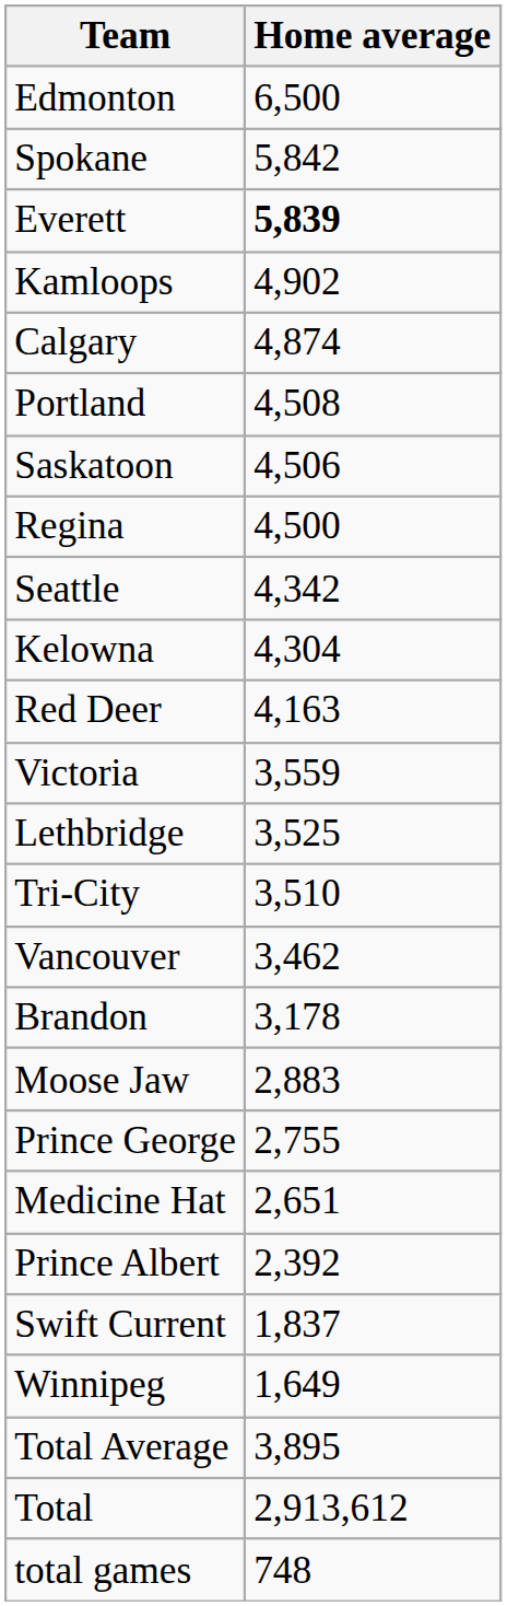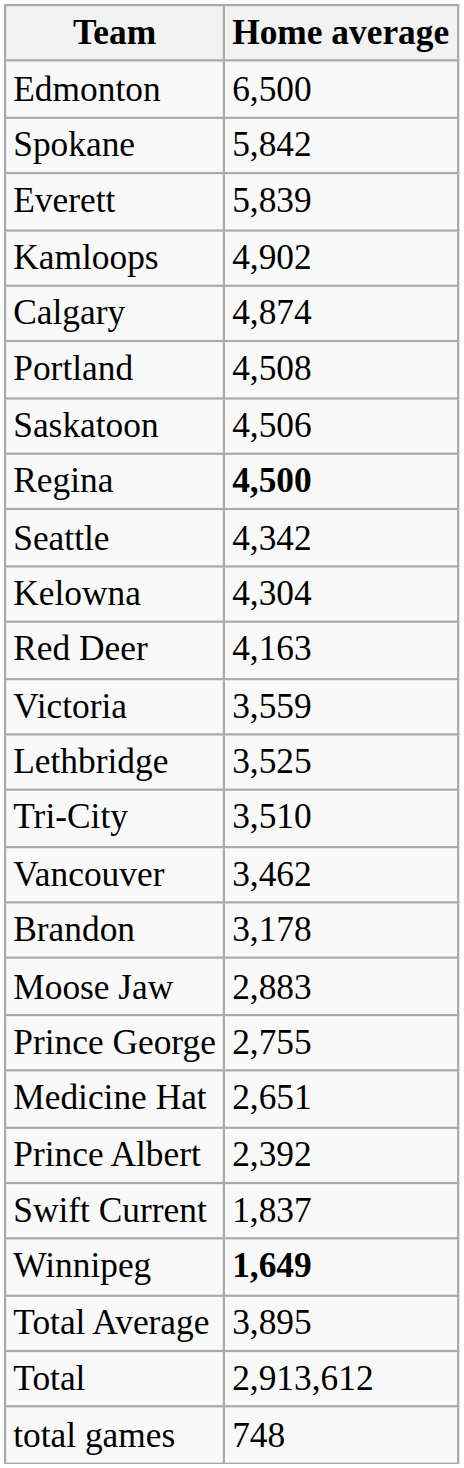Everett | Home average: bold -> normal
Regina | Home average: normal -> bold
Winnipeg | Home average: normal -> bold
